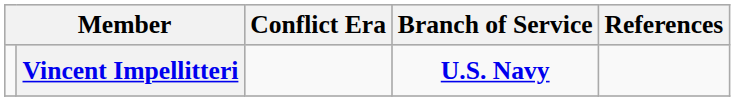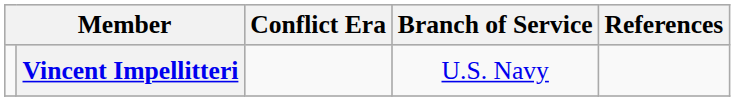Vincent Impellitteri | Branch of Service: bold -> normal
